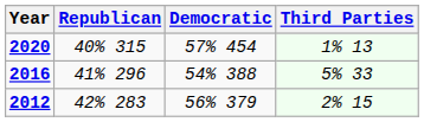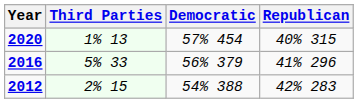columns swapped: Republican <-> Third Parties
2016 | Democratic: 54% 388 -> 56% 379
2012 | Democratic: 56% 379 -> 54% 388
